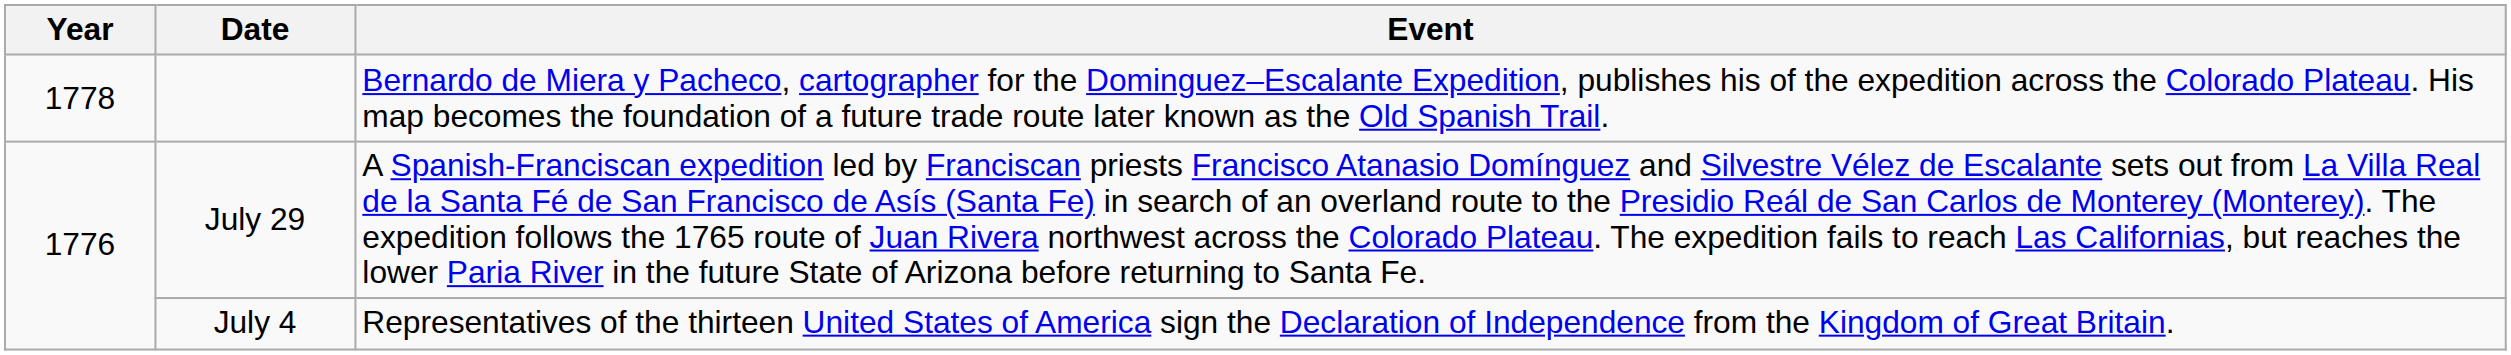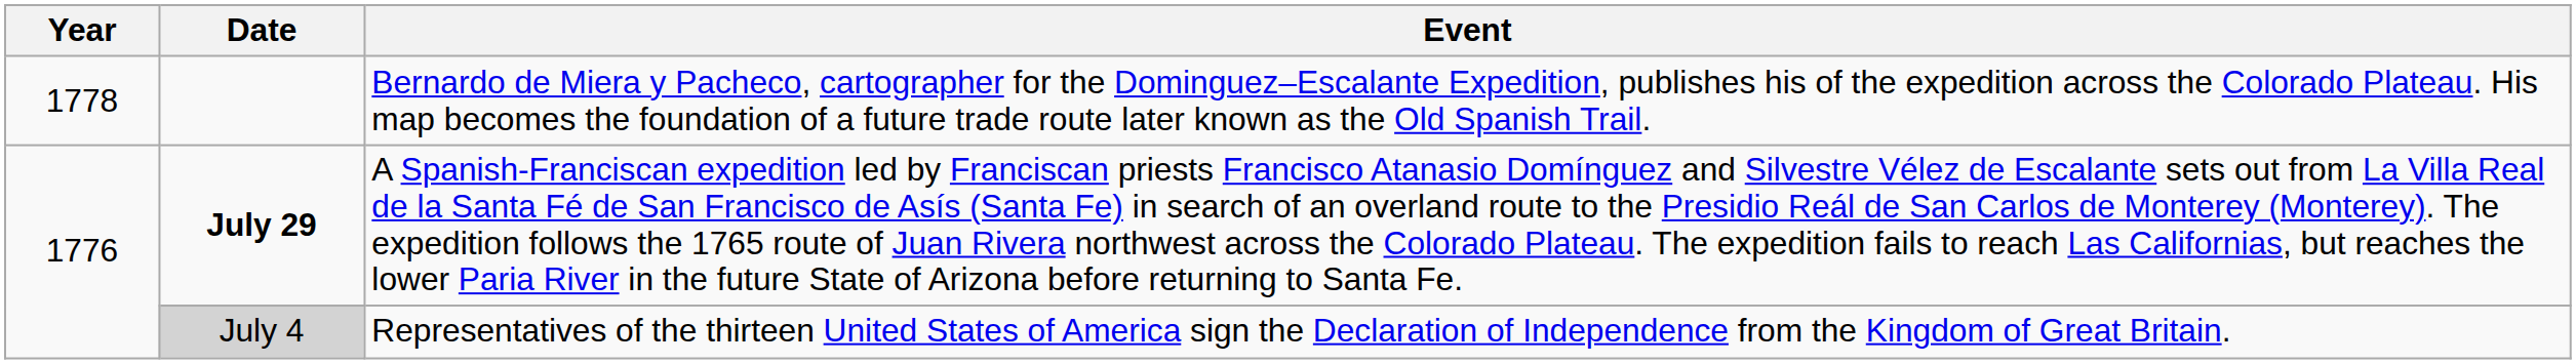July 29 | Date: normal -> bold
July 4 | Date: no background -> lightgrey background
